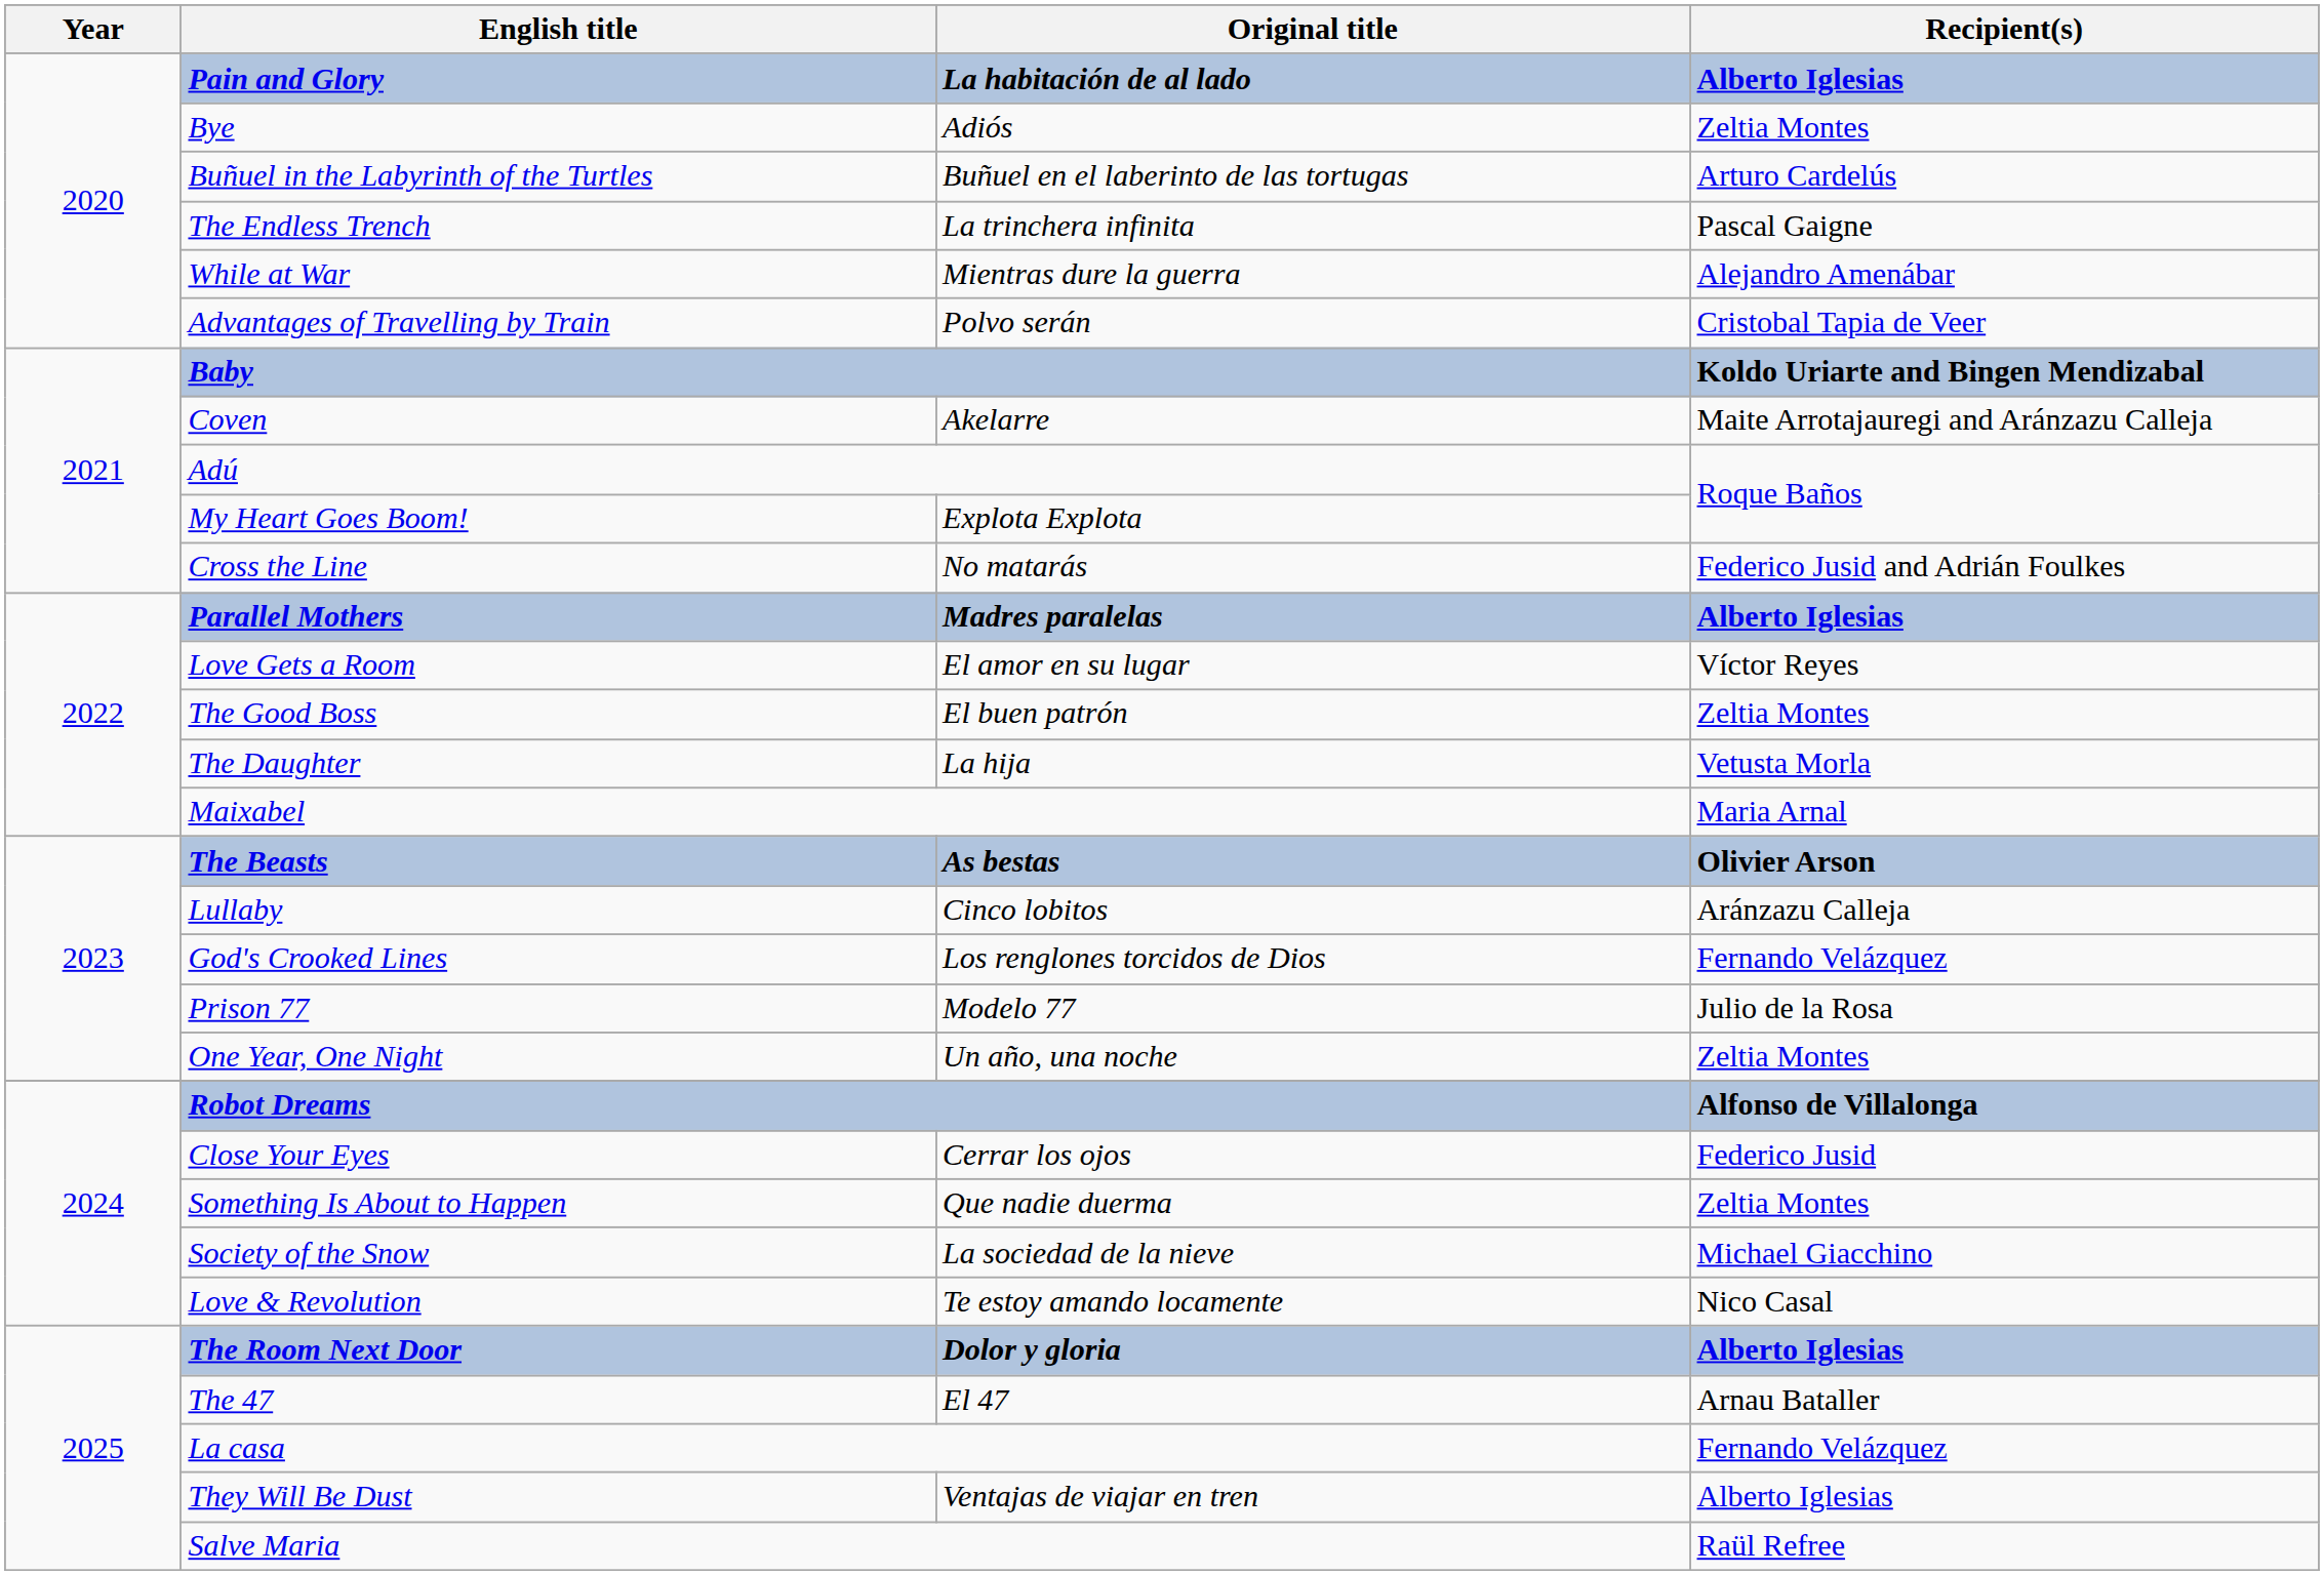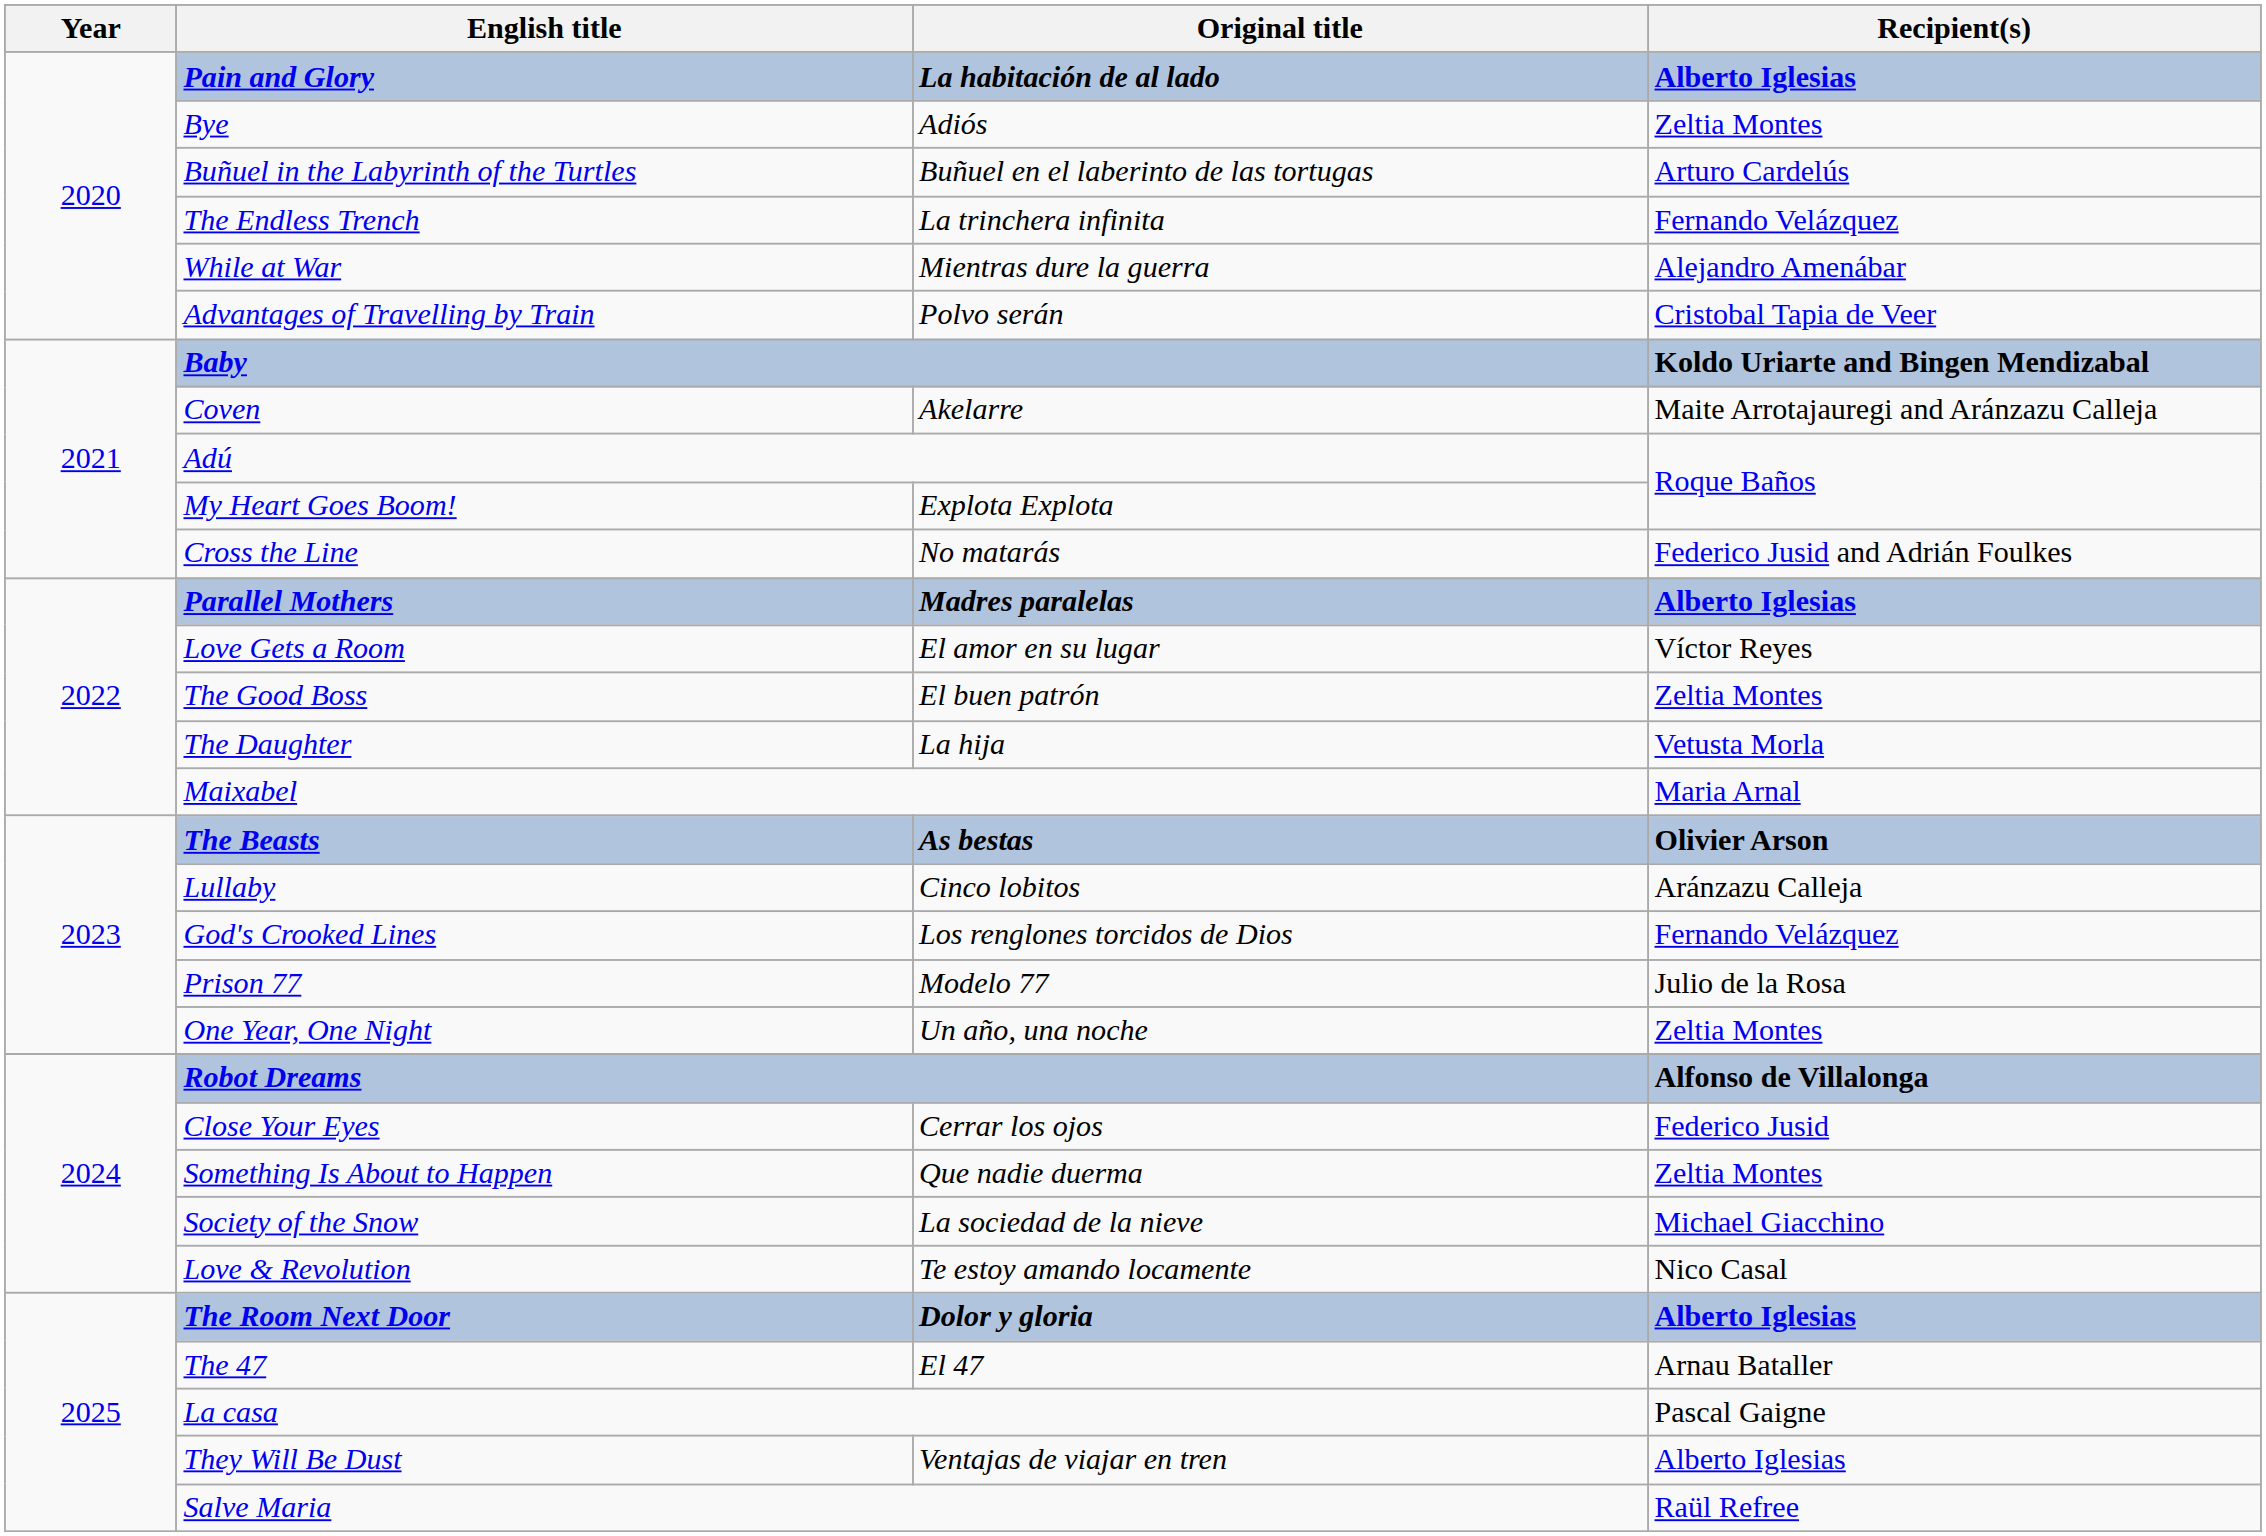The Endless Trench | Recipient(s): Pascal Gaigne -> Fernando Velázquez
La casa | Recipient(s): Fernando Velázquez -> Pascal Gaigne
